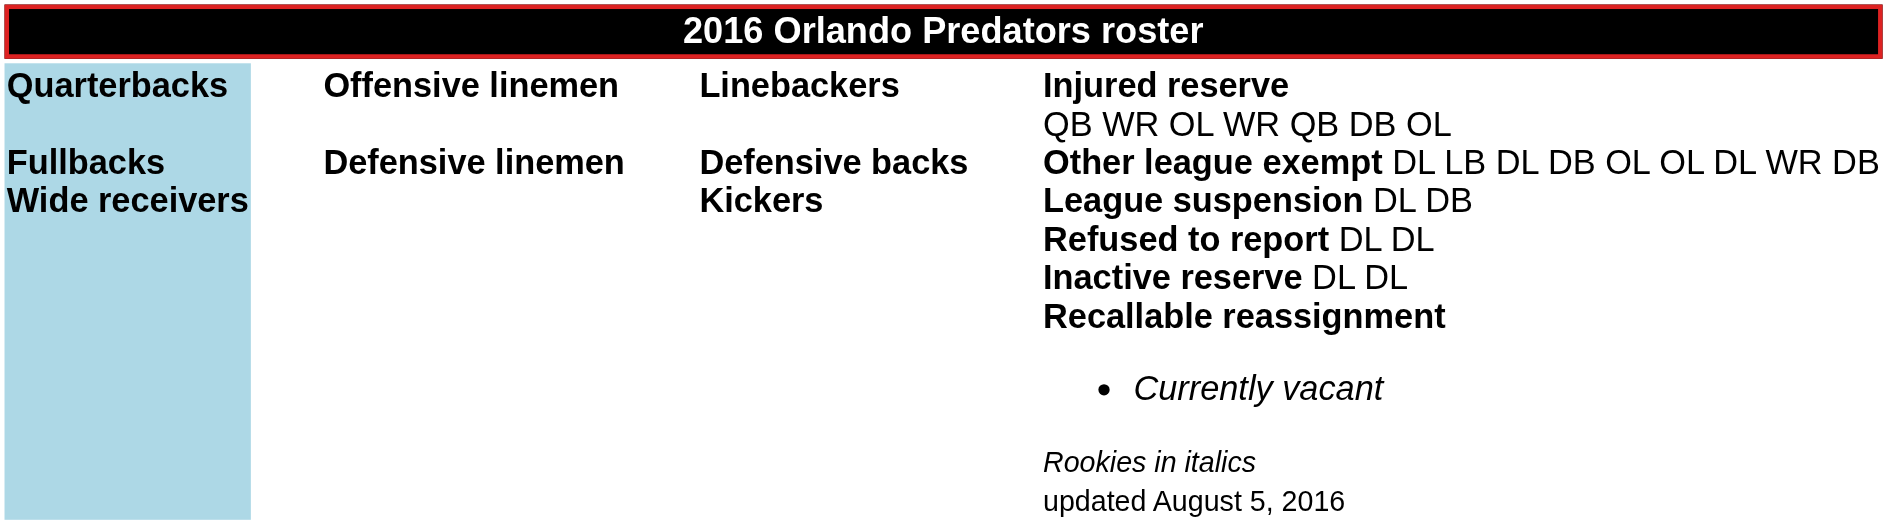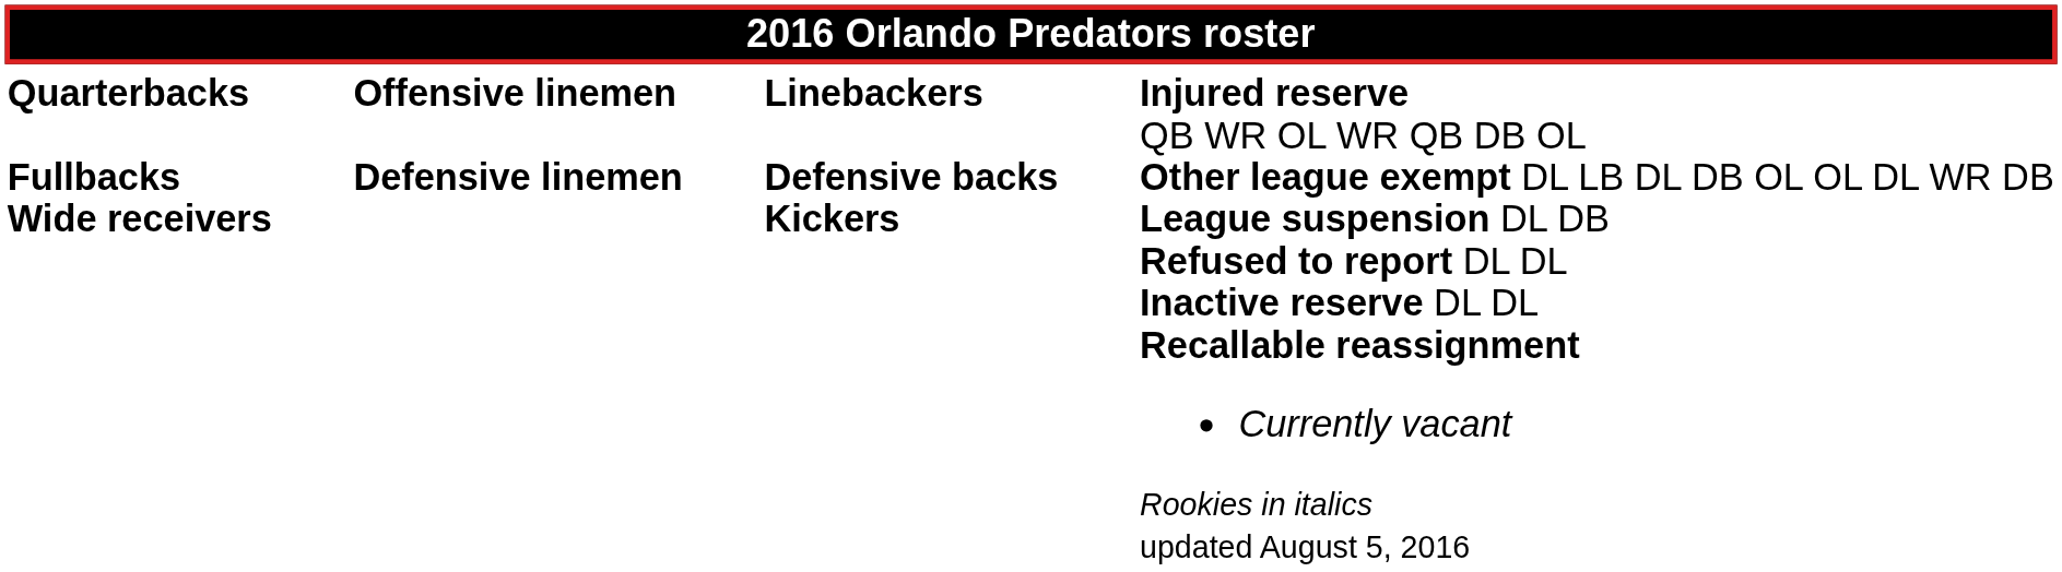Quarterbacks Fullbacks Wide receivers | column 1: lightblue background -> no background
